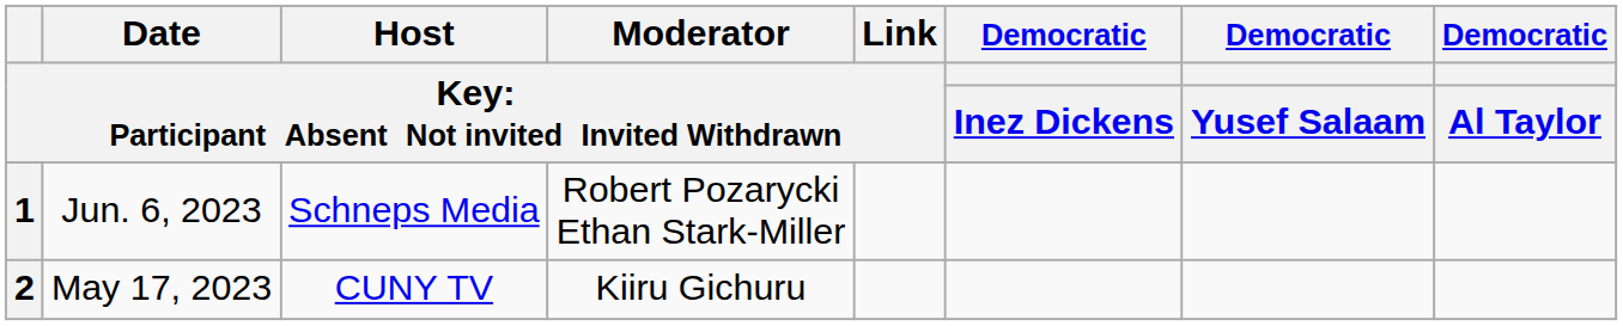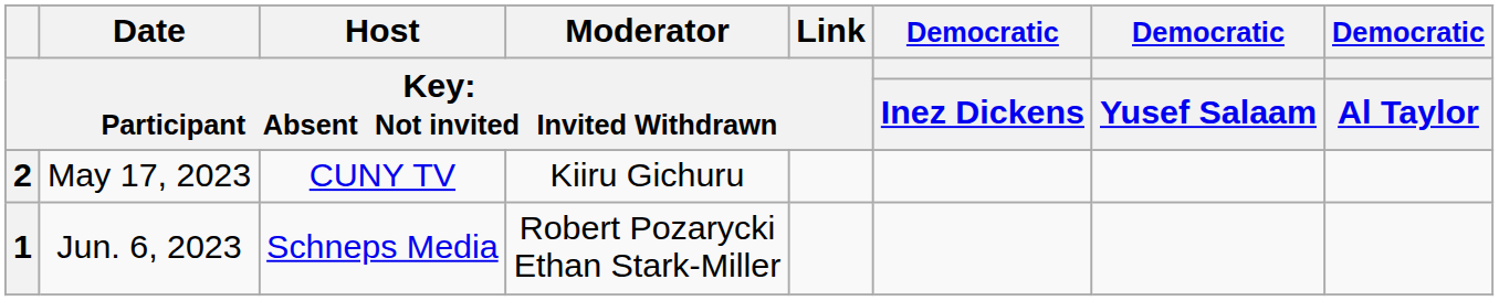rows swapped: 1 <-> 2
